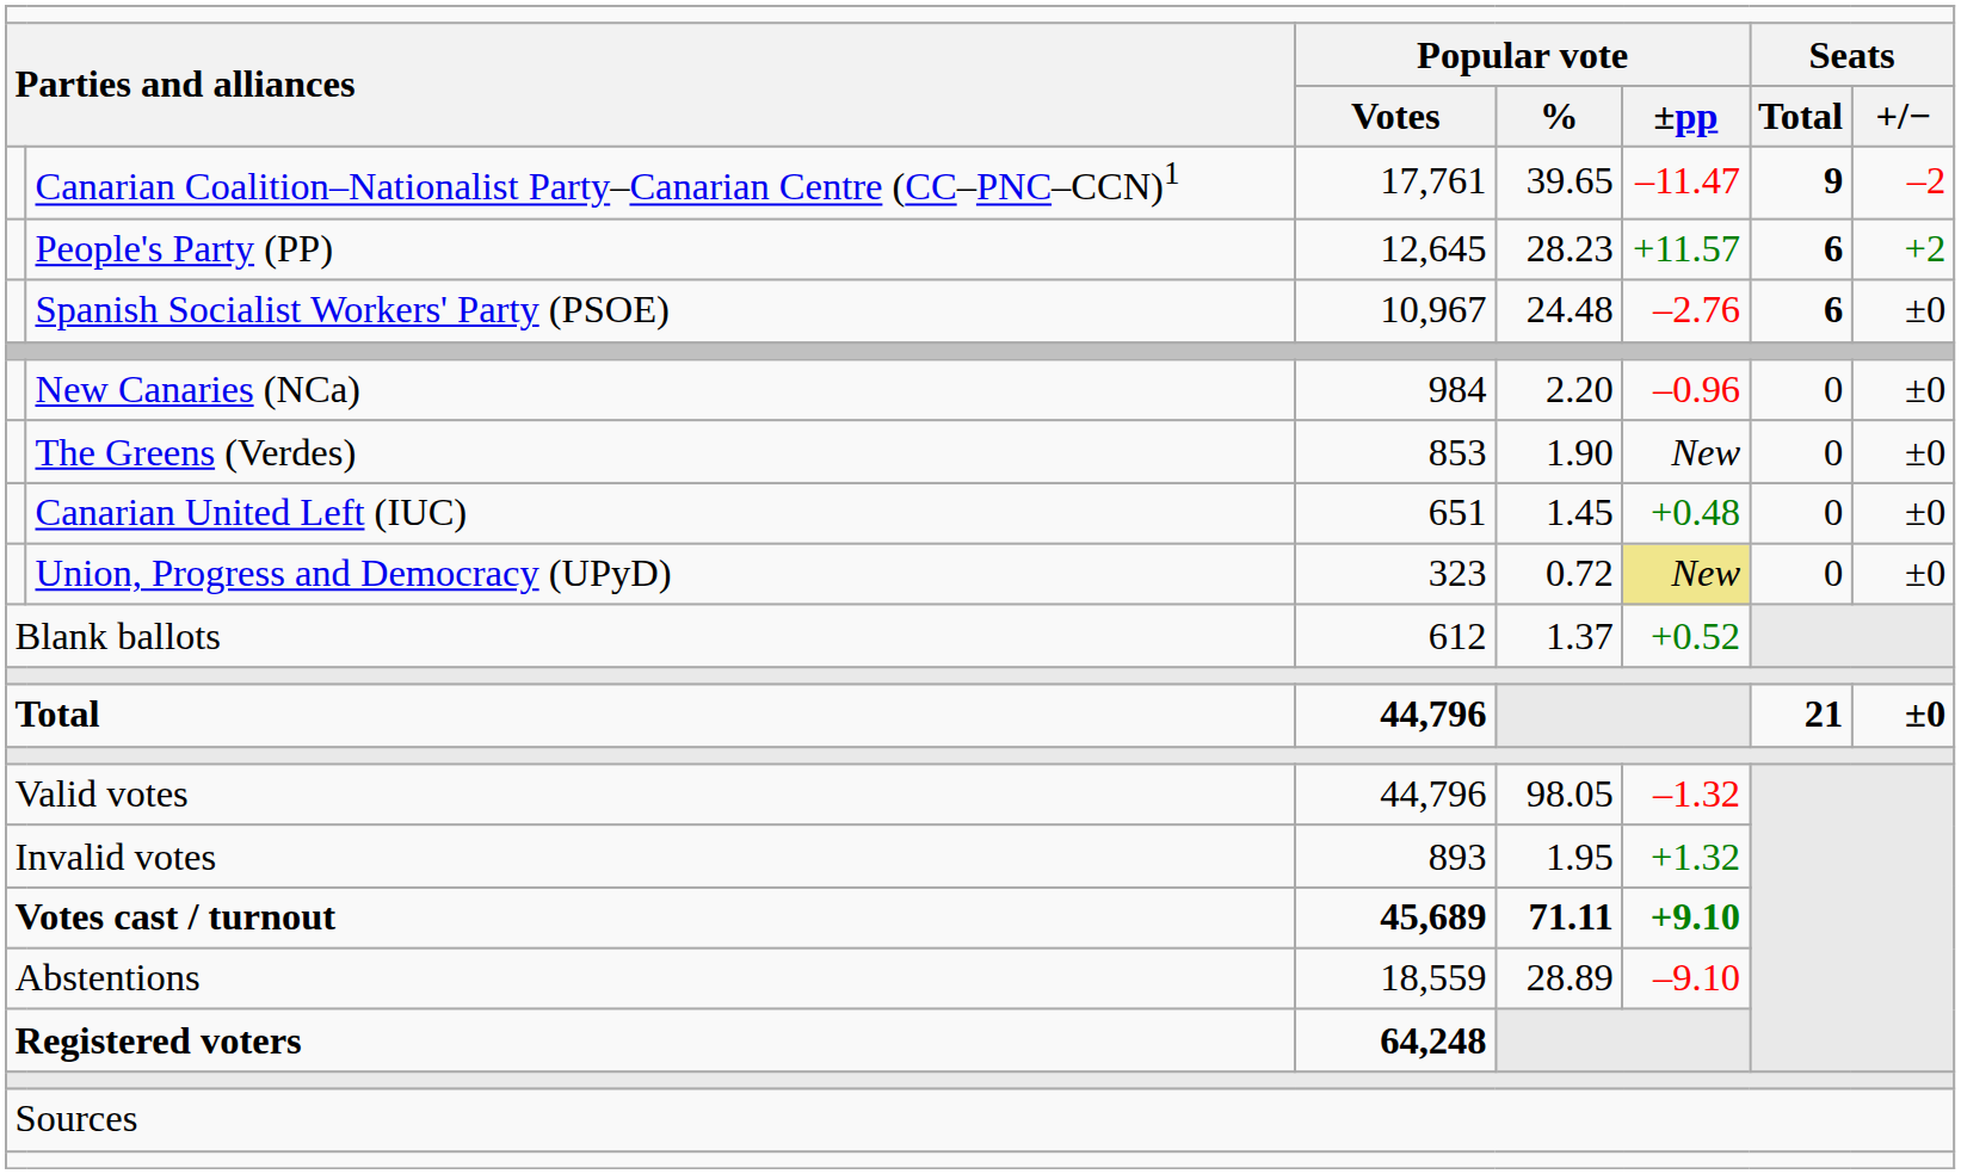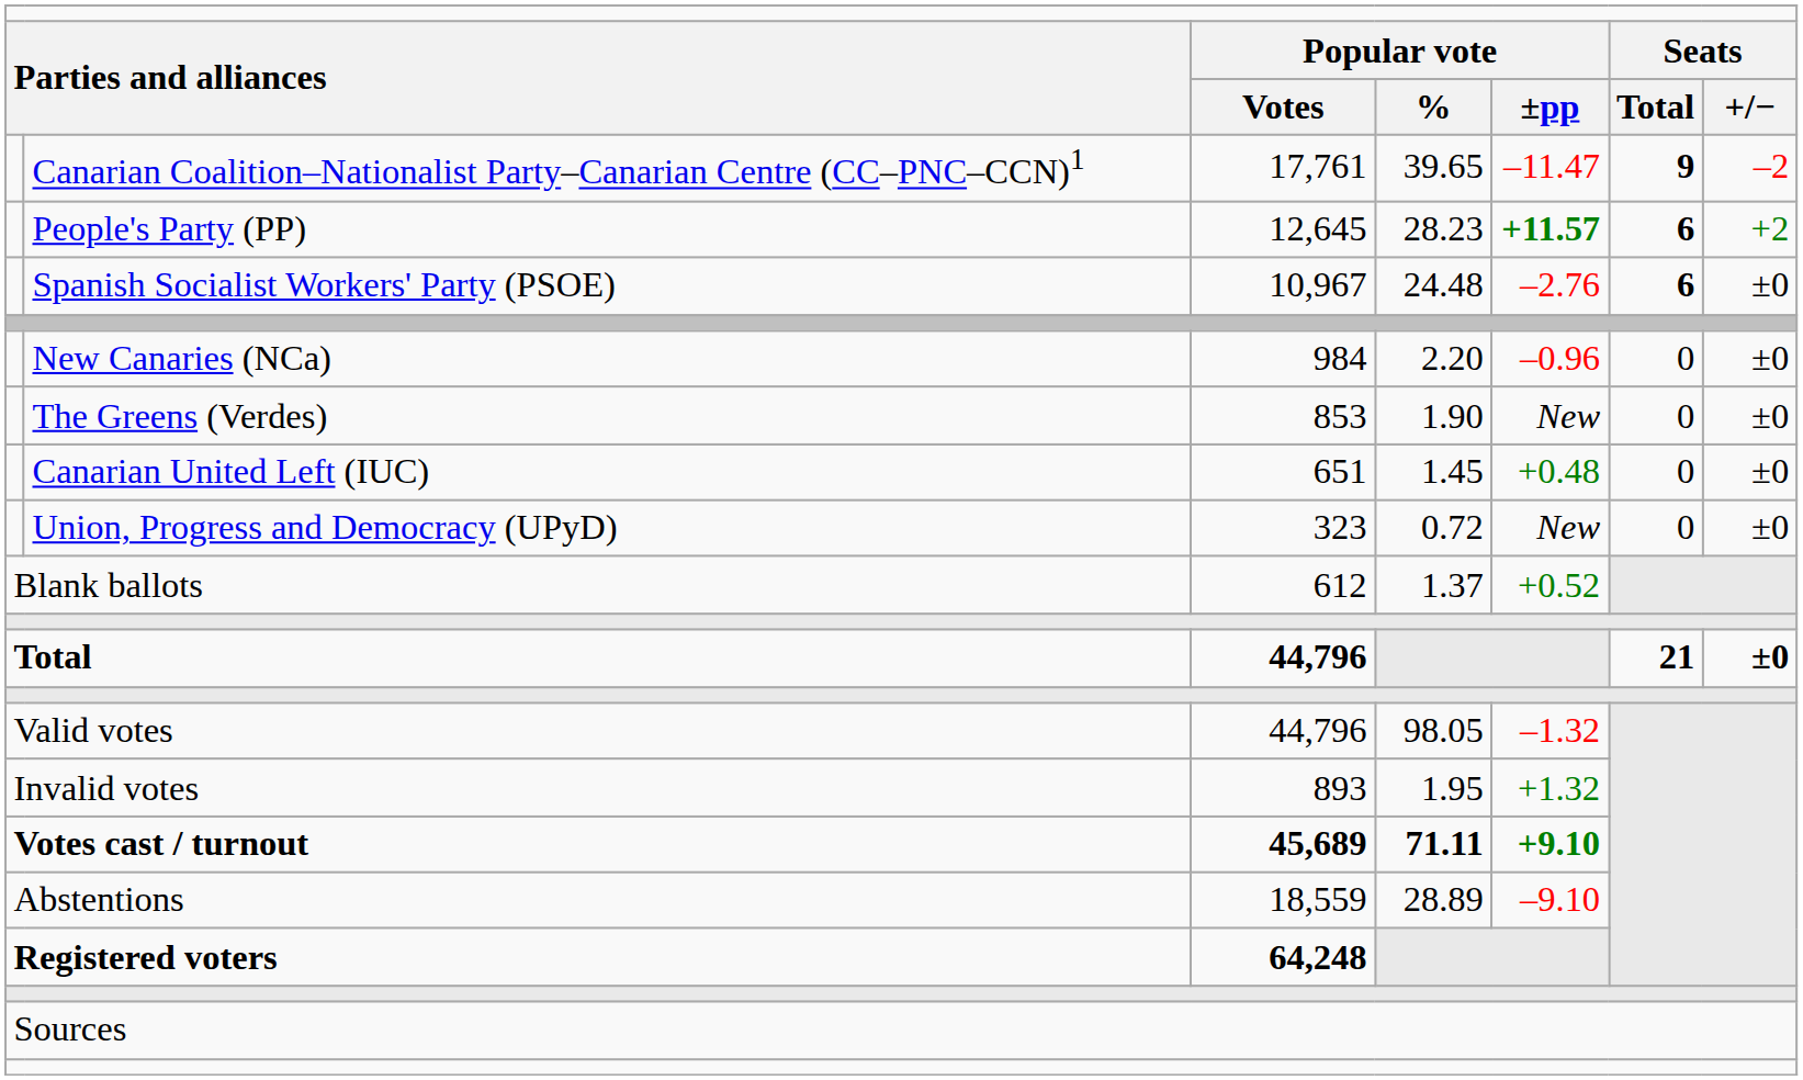People's Party (PP) | column 5: normal -> bold
Union, Progress and Democracy (UPyD) | column 5: khaki background -> no background
